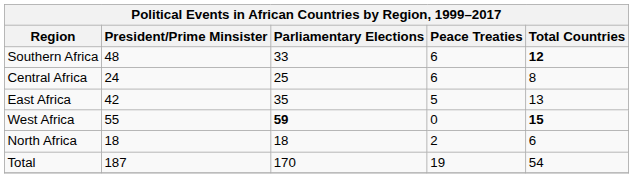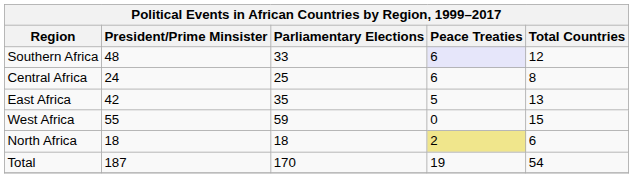Southern Africa | Peace Treaties: no background -> lavender background
Southern Africa | Total Countries: bold -> normal
West Africa | Parliamentary Elections: bold -> normal
West Africa | Total Countries: bold -> normal
North Africa | Peace Treaties: no background -> khaki background
